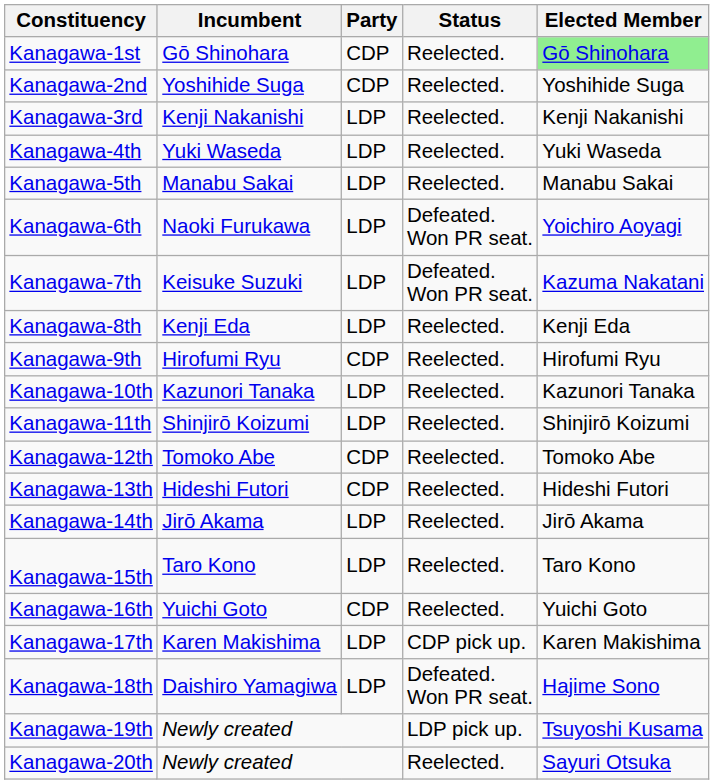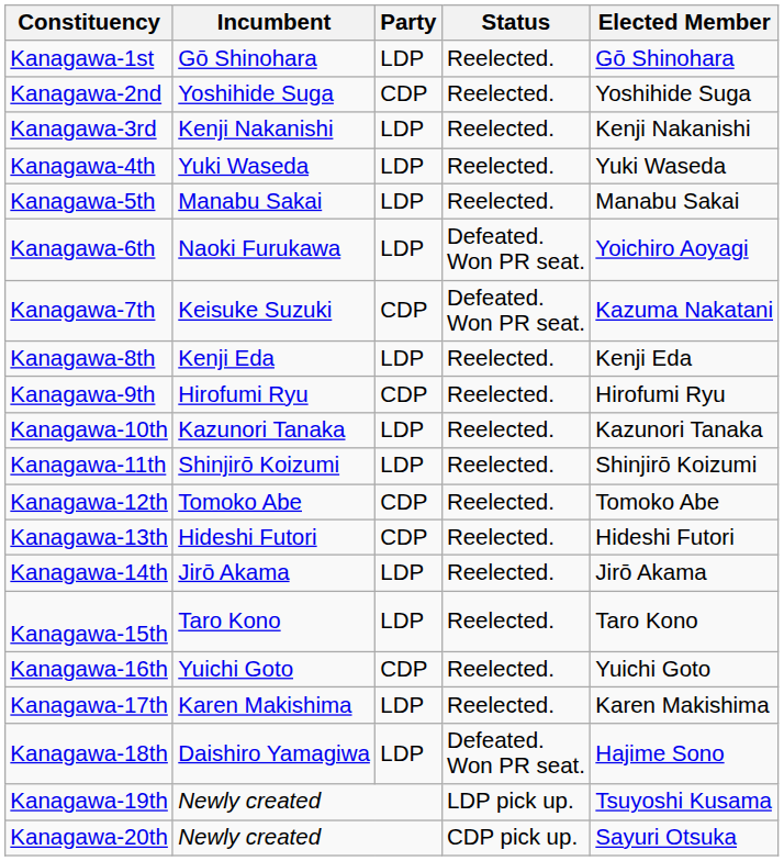Kanagawa-1st | Party: CDP -> LDP
Kanagawa-1st | Elected Member: lightgreen background -> no background
Kanagawa-7th | Party: LDP -> CDP
Kanagawa-17th | Status: CDP pick up. -> Reelected.
Kanagawa-20th | Status: Reelected. -> CDP pick up.
